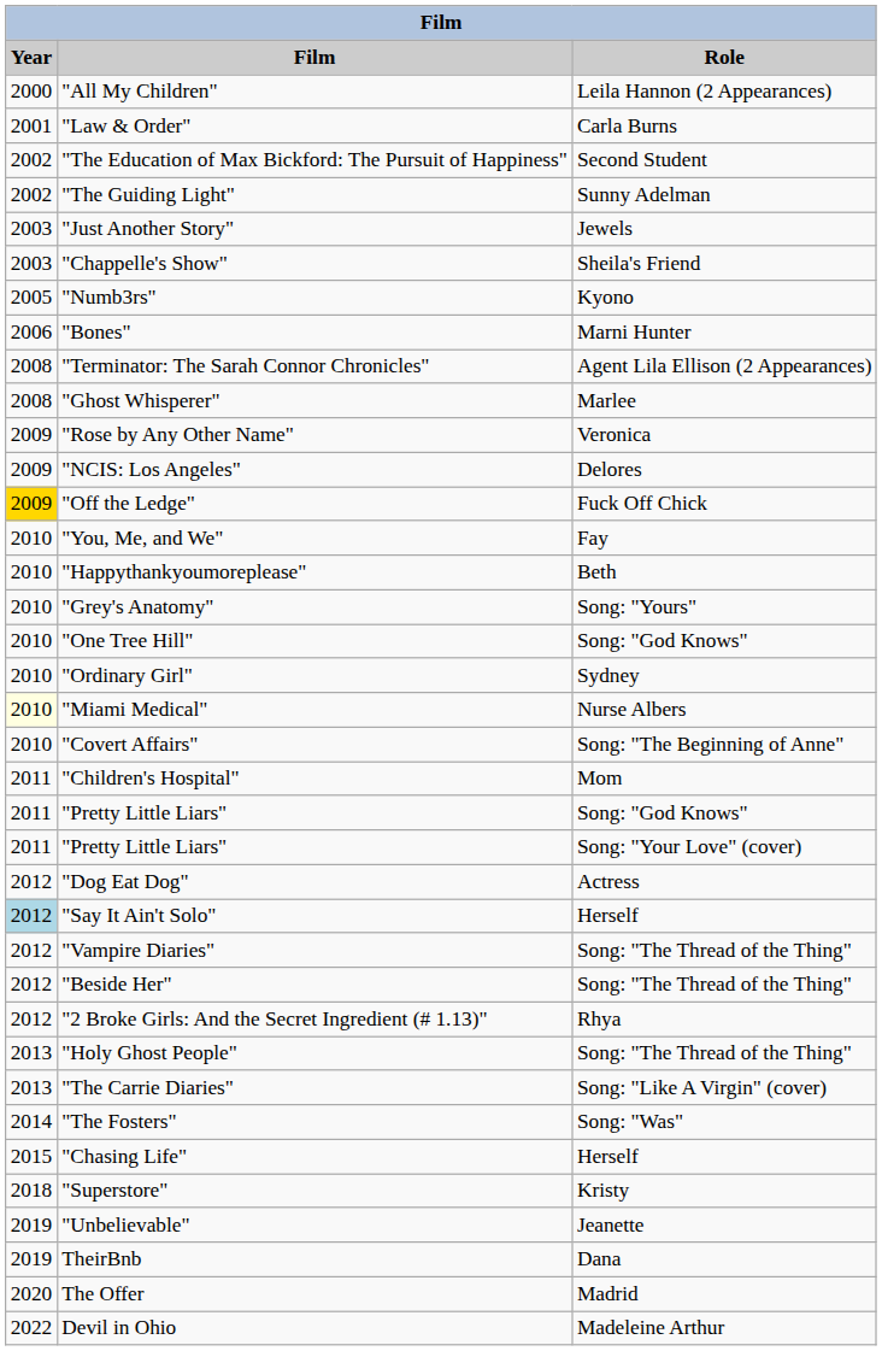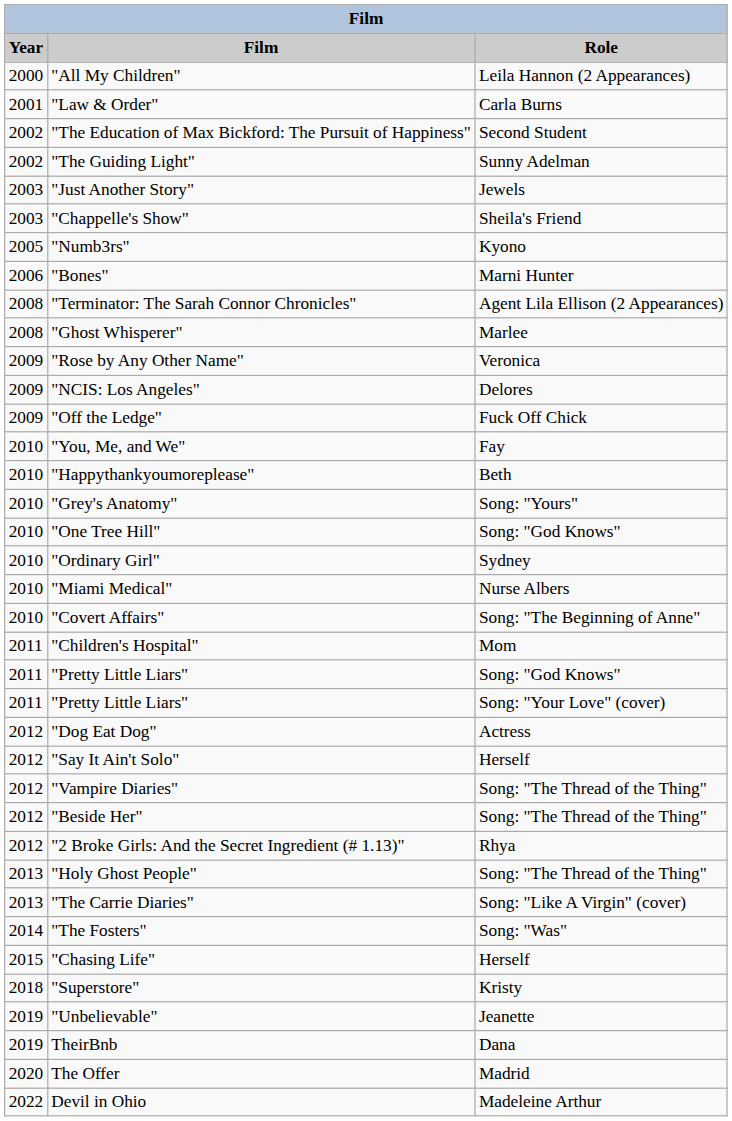"Off the Ledge" | Year: gold background -> no background
"Miami Medical" | Year: lightyellow background -> no background
"Say It Ain't Solo" | Year: lightblue background -> no background
